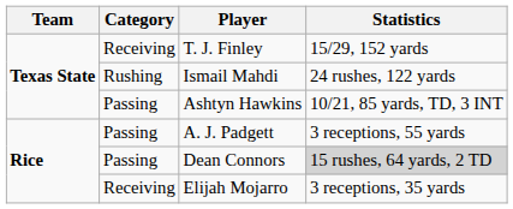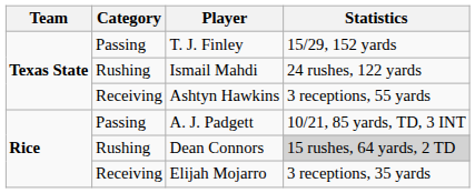T. J. Finley | Category: Receiving -> Passing
Ashtyn Hawkins | Category: Passing -> Receiving
Ashtyn Hawkins | Statistics: 10/21, 85 yards, TD, 3 INT -> 3 receptions, 55 yards
A. J. Padgett | Statistics: 3 receptions, 55 yards -> 10/21, 85 yards, TD, 3 INT
Dean Connors | Category: Passing -> Rushing
